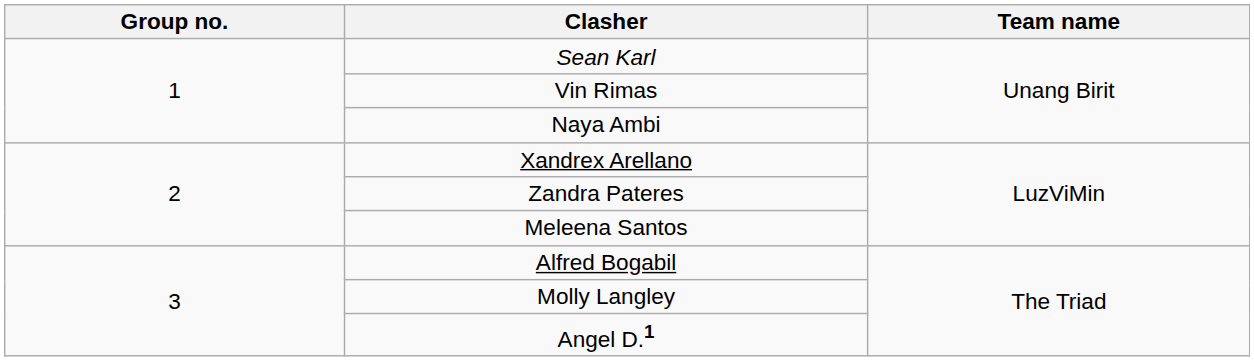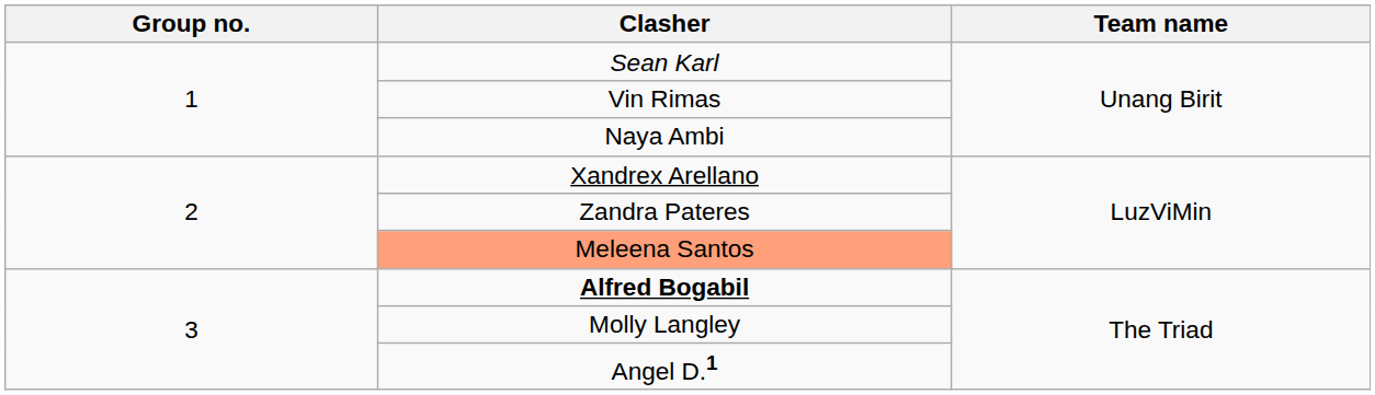Meleena Santos | Clasher: no background -> lightsalmon background
Alfred Bogabil | Clasher: normal -> bold
